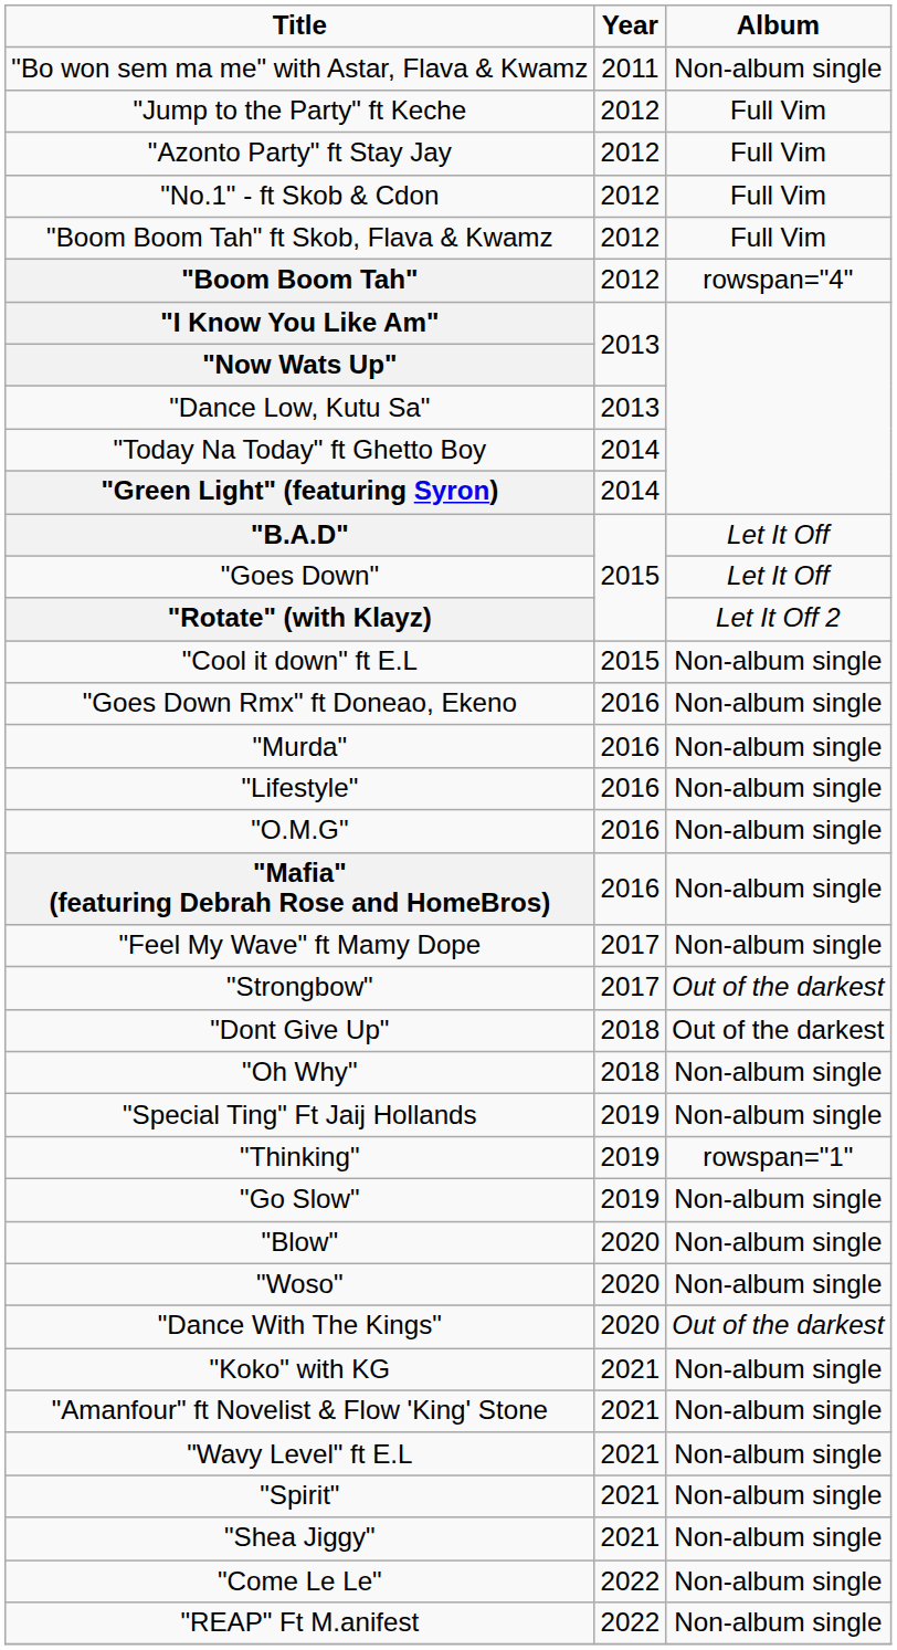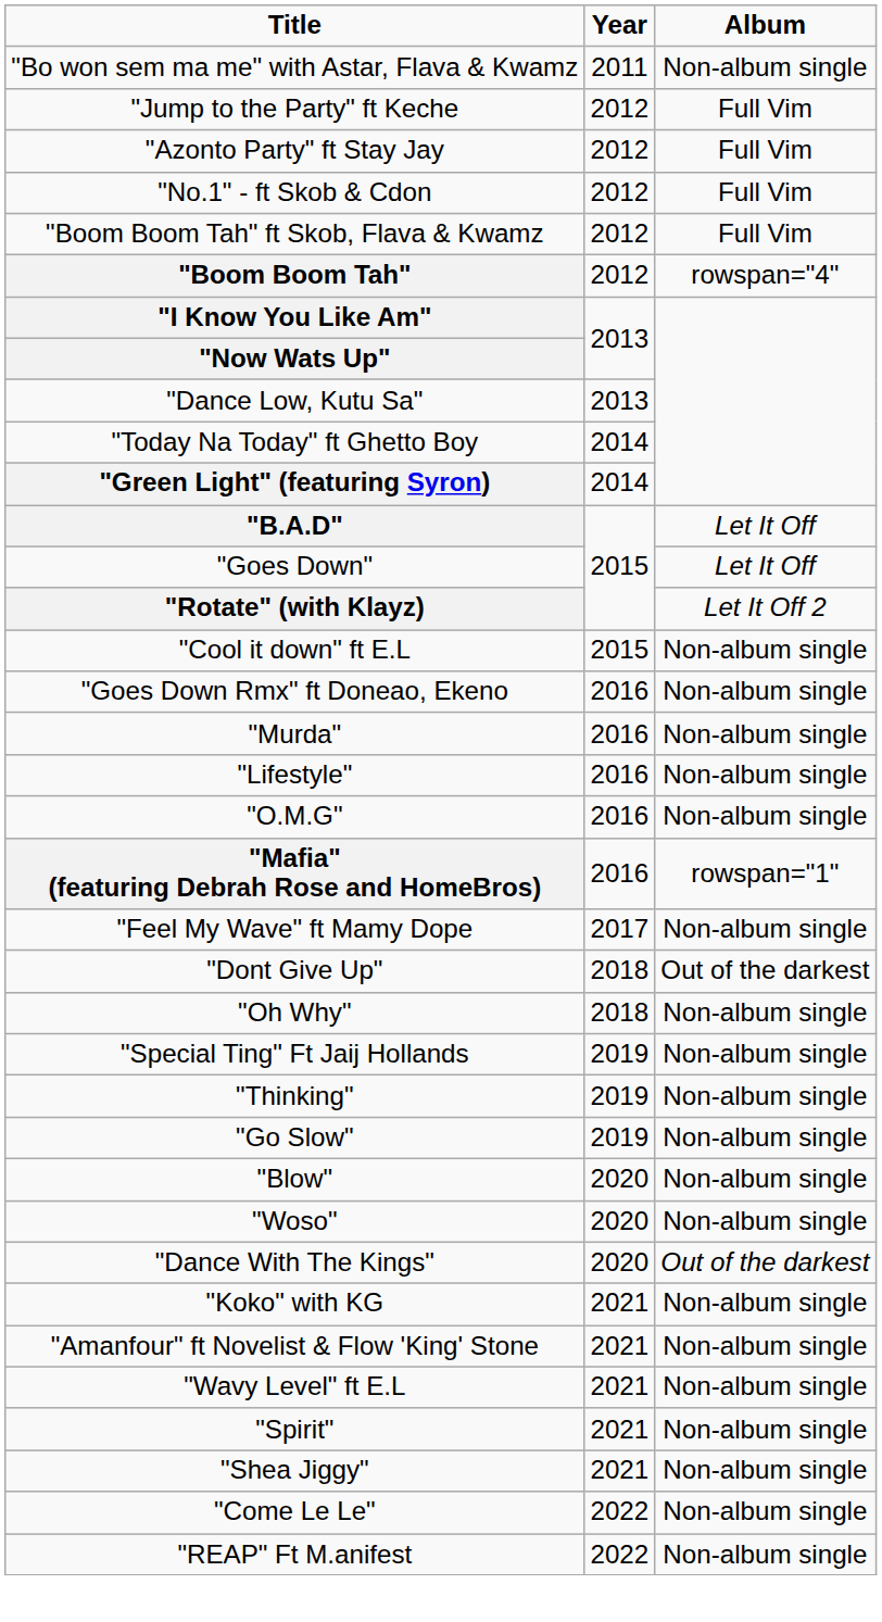"Mafia" (featuring Debrah Rose and HomeBros) | Album: Non-album single -> rowspan="1"
- row: "Strongbow" | 2017 | Out of the darkest
"Thinking" | Album: rowspan="1" -> Non-album single
